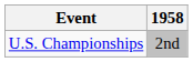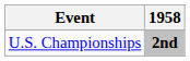U.S. Championships | 1958: normal -> bold
